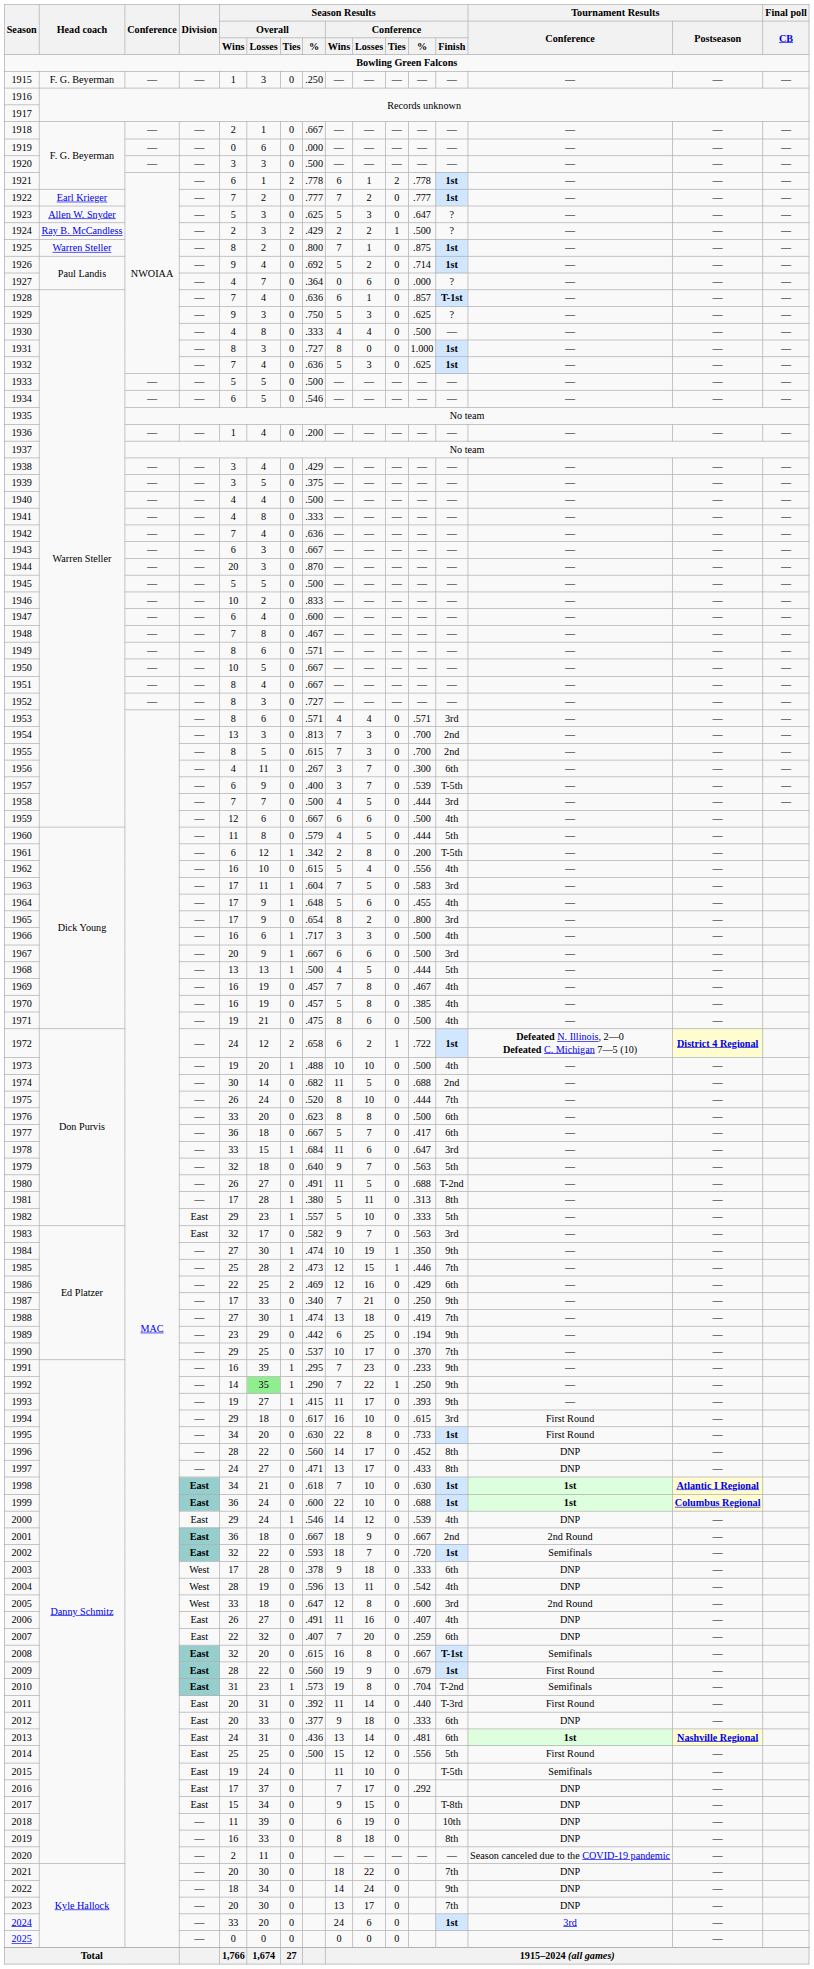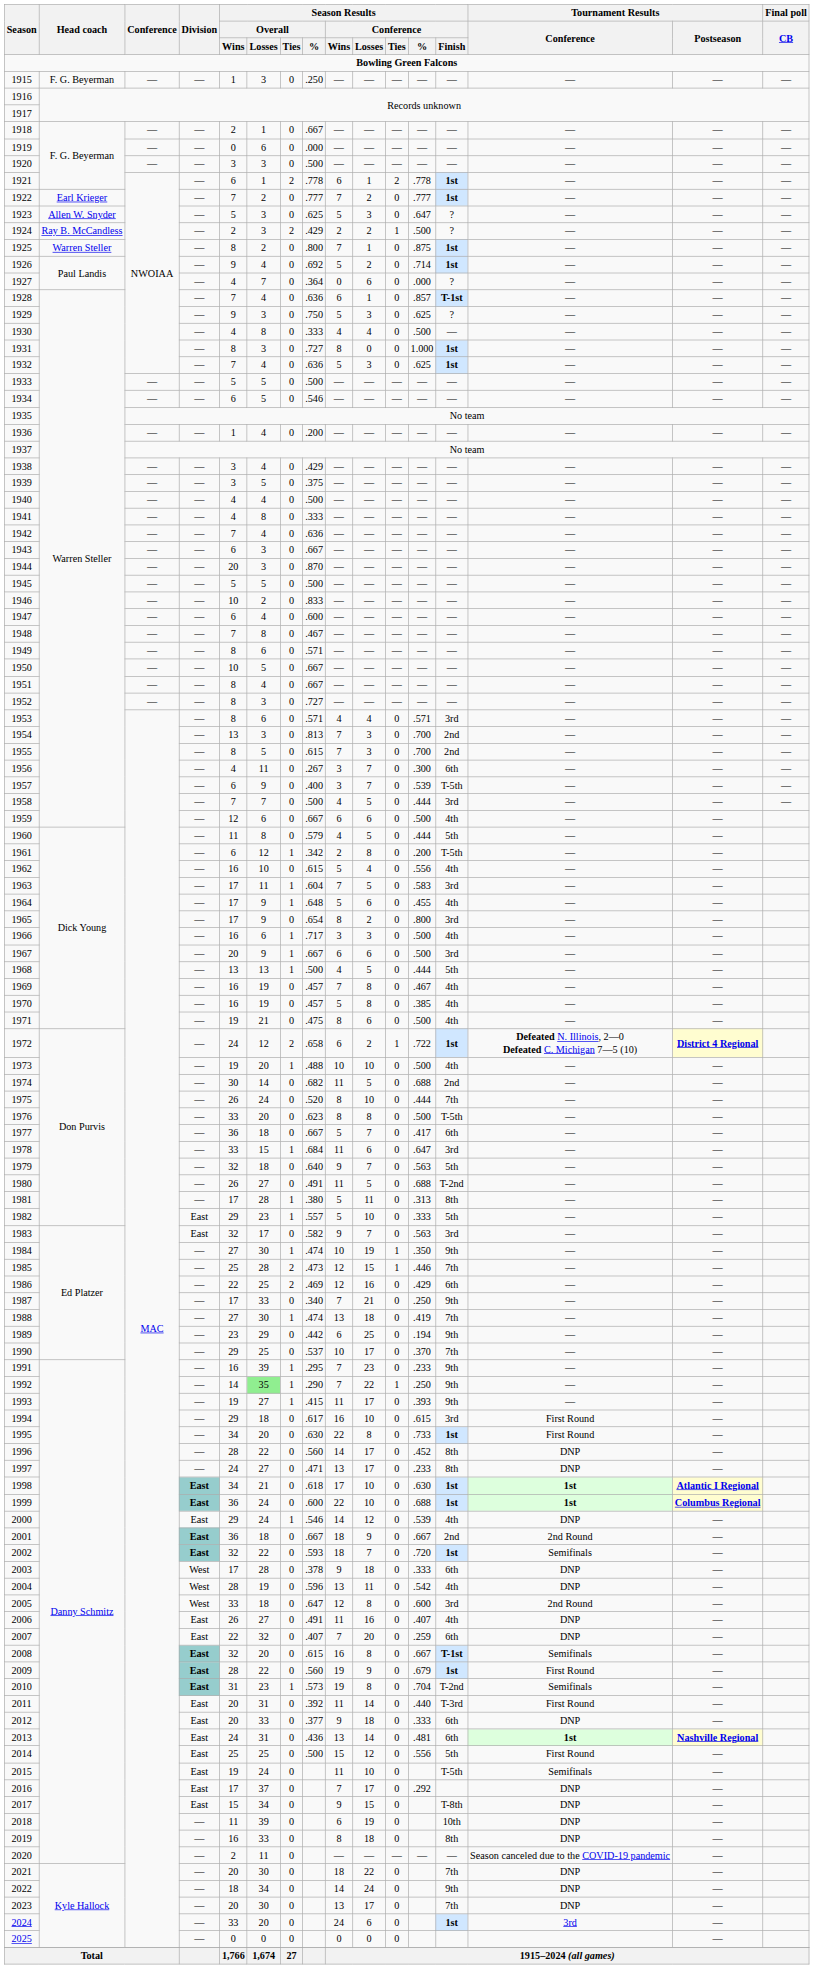1976 | Season Results / Conference / Finish: 6th -> T-5th
1997 | Season Results / Conference / %: .433 -> .233
1998 | Season Results / Conference / Wins: 7 -> 17
